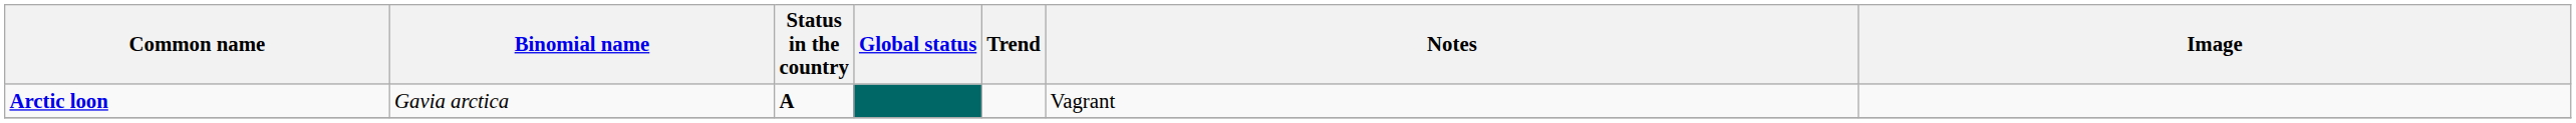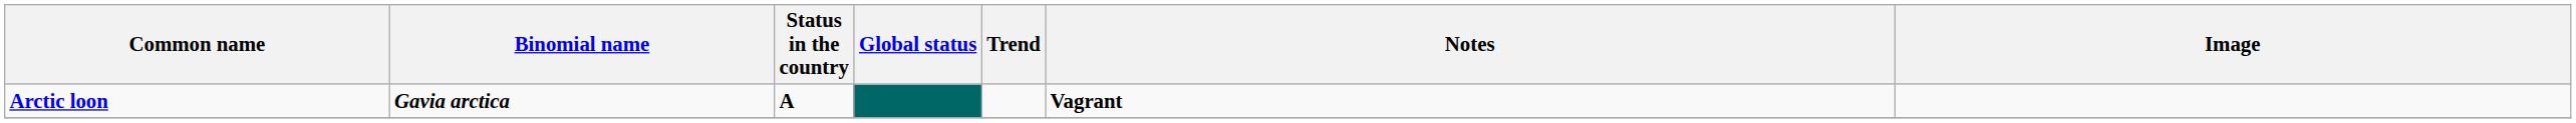Arctic loon | Binomial name: normal -> bold
Arctic loon | Notes: normal -> bold
